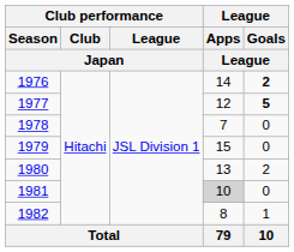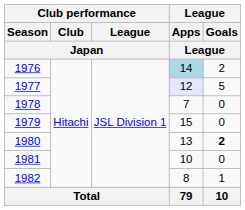1976 | League / Apps / League: no background -> lightblue background
1976 | League / Goals / League: bold -> normal
1977 | League / Apps / League: no background -> lavender background
1977 | League / Goals / League: bold -> normal
1980 | League / Goals / League: normal -> bold
1981 | League / Apps / League: lightgrey background -> no background
